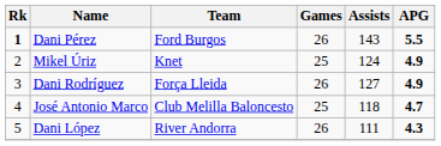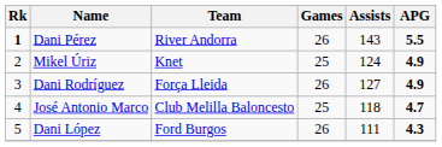Dani Pérez | Team: Ford Burgos -> River Andorra
Dani López | Team: River Andorra -> Ford Burgos
